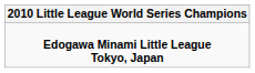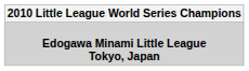row 2 | column 1: no background -> lightgrey background
